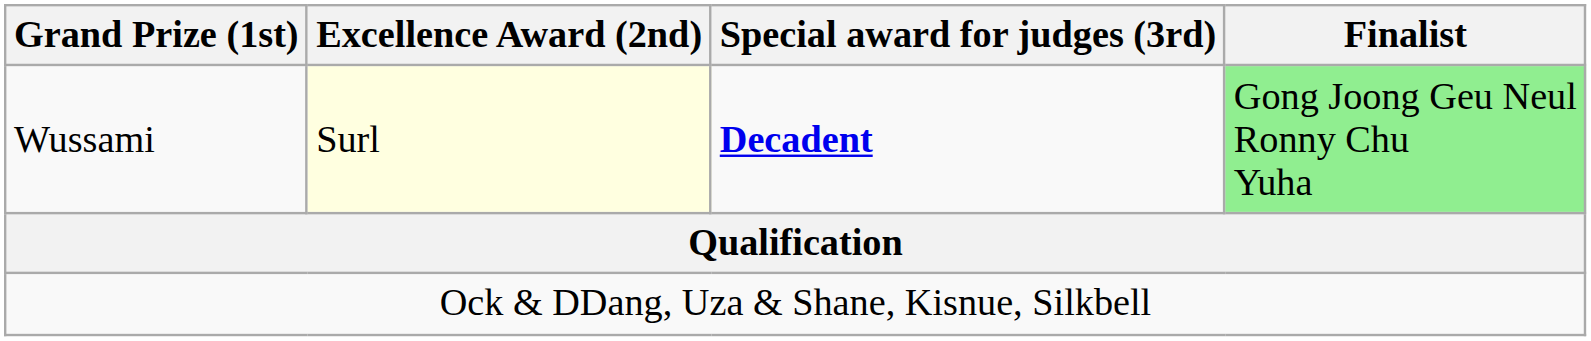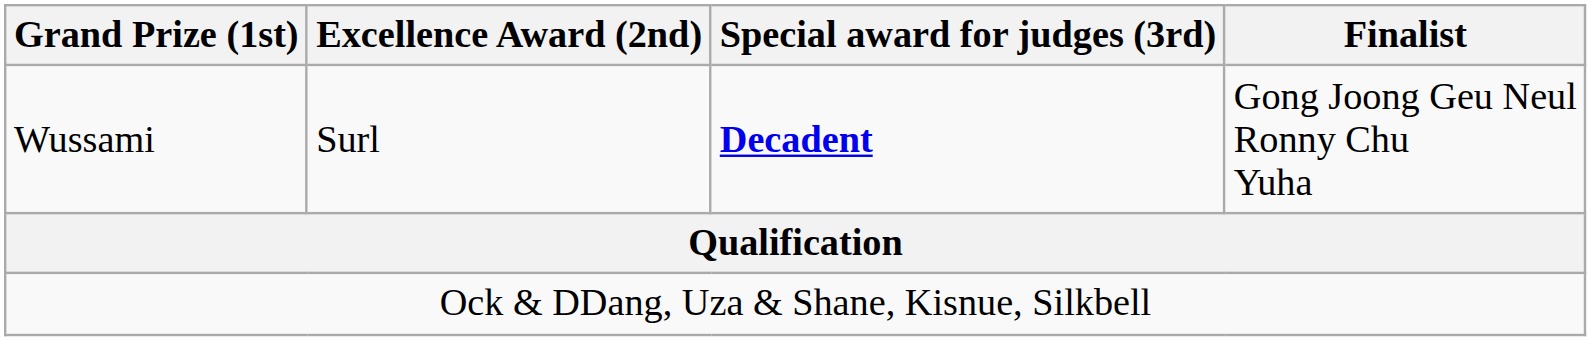Wussami | Excellence Award (2nd): lightyellow background -> no background
Wussami | Finalist: lightgreen background -> no background
